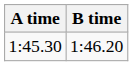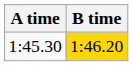1:45.30 | B time: no background -> gold background
